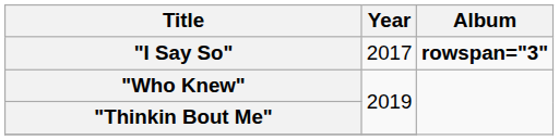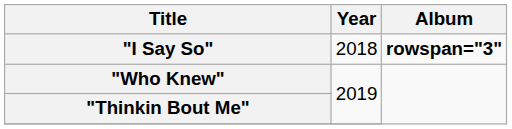"I Say So" | Year: 2017 -> 2018
